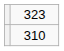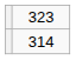row 2 | column 2: 310 -> 314
